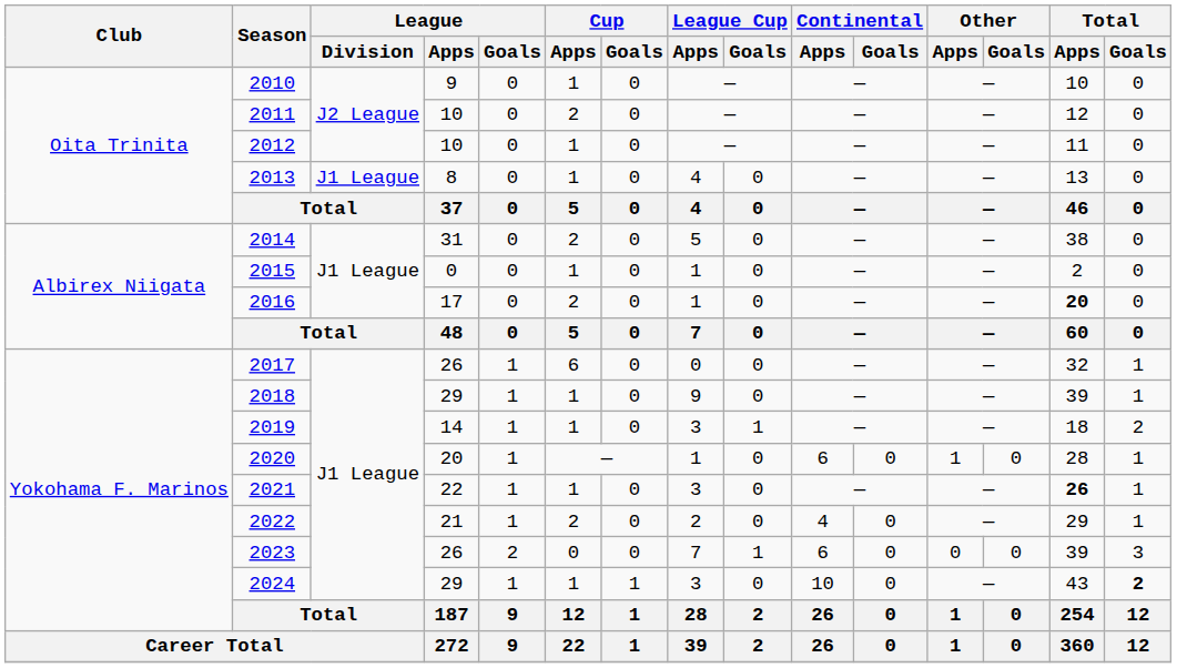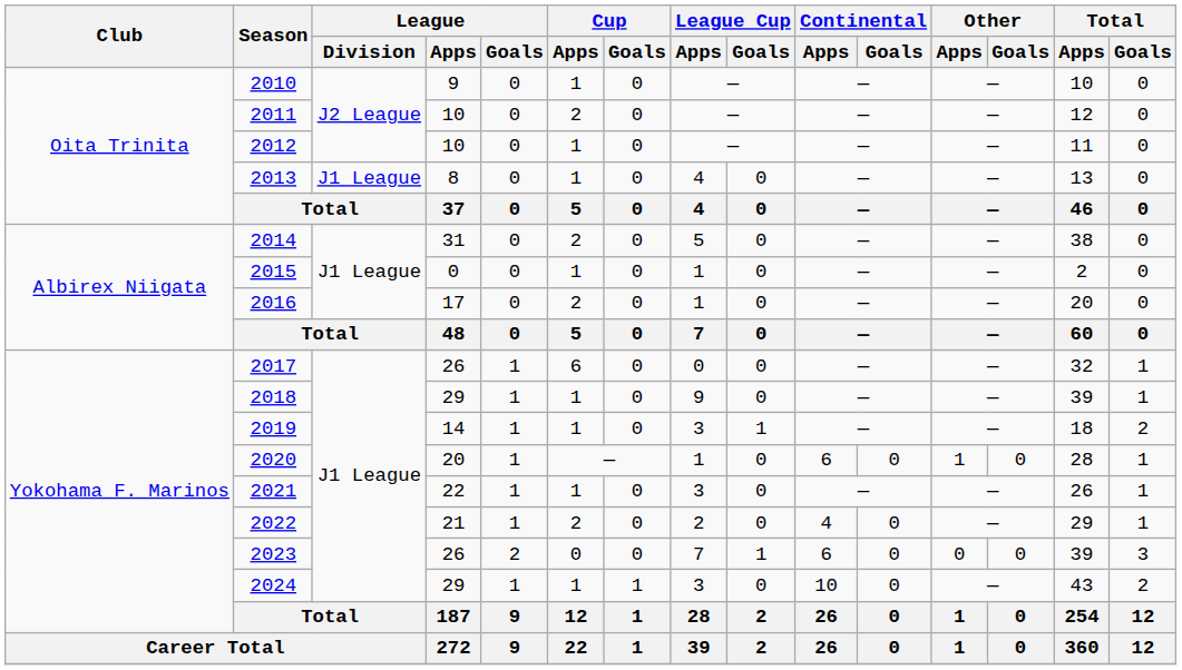2016 | Total / Apps: bold -> normal
2021 | Total / Apps: bold -> normal
2024 | Total / Goals: bold -> normal
